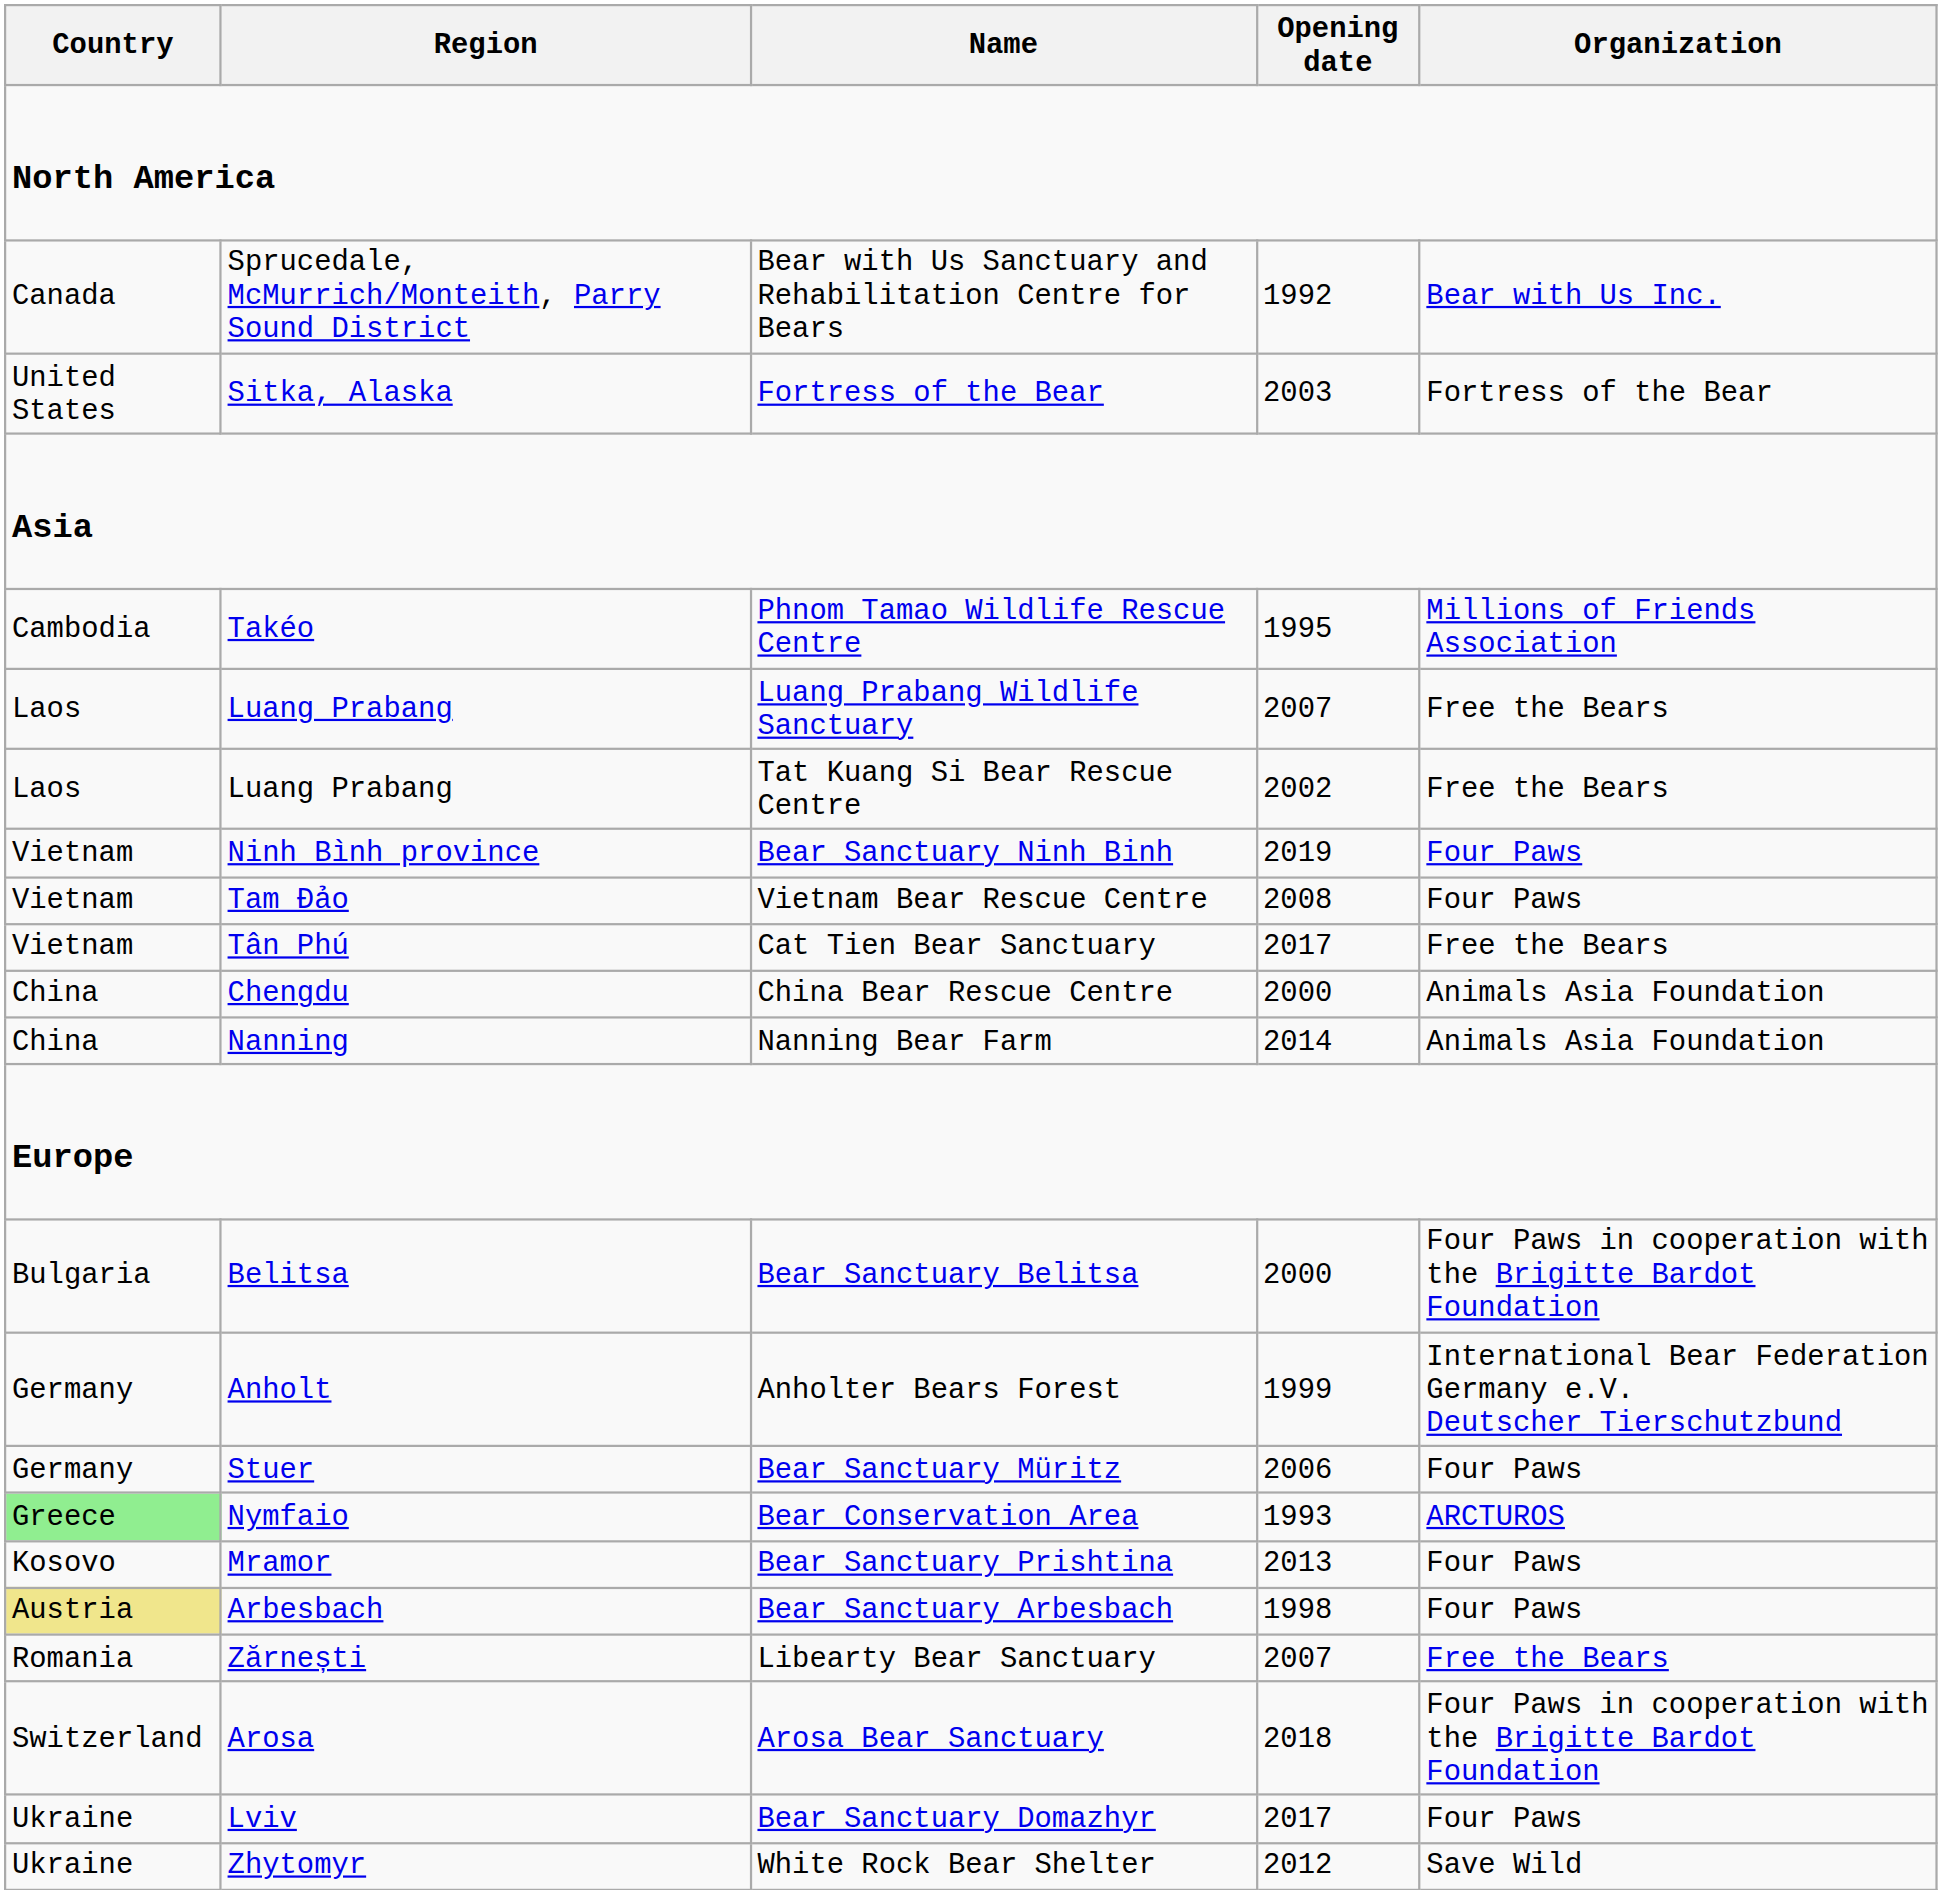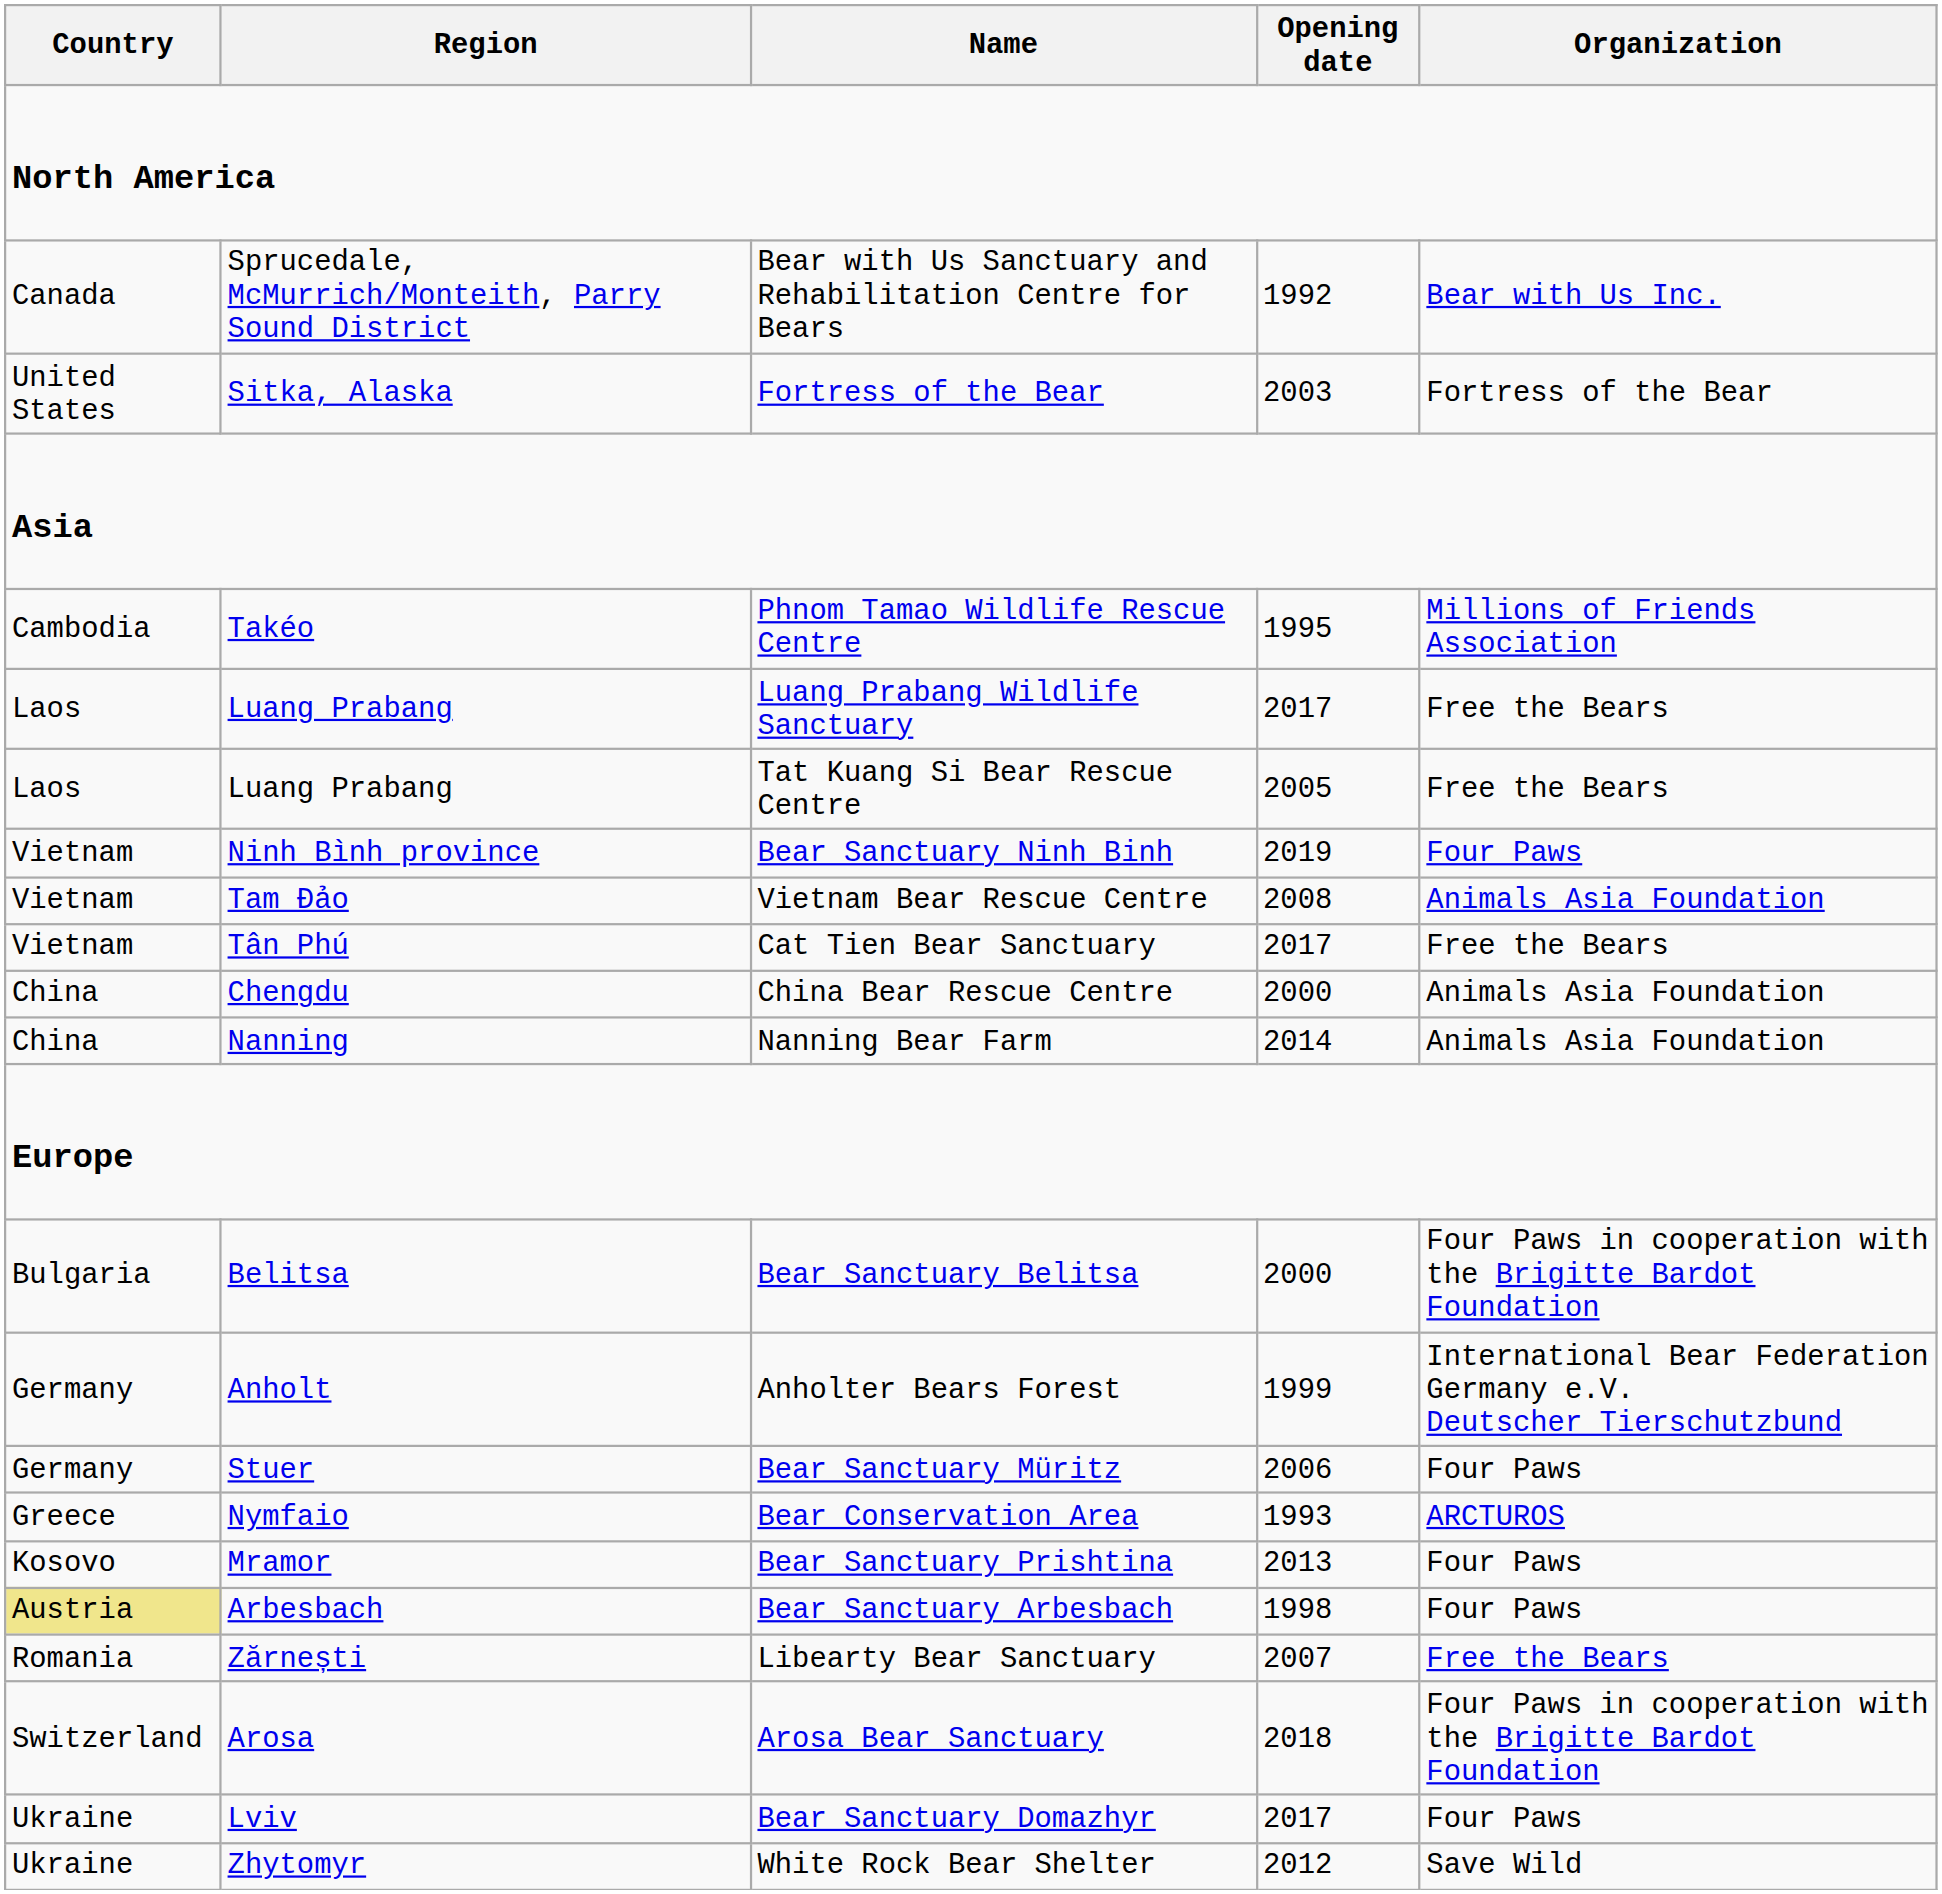Luang Prabang Wildlife Sanctuary | Opening date: 2007 -> 2017
Tat Kuang Si Bear Rescue Centre | Opening date: 2002 -> 2005
Vietnam Bear Rescue Centre | Organization: Four Paws -> Animals Asia Foundation
Bear Conservation Area | Country: lightgreen background -> no background
